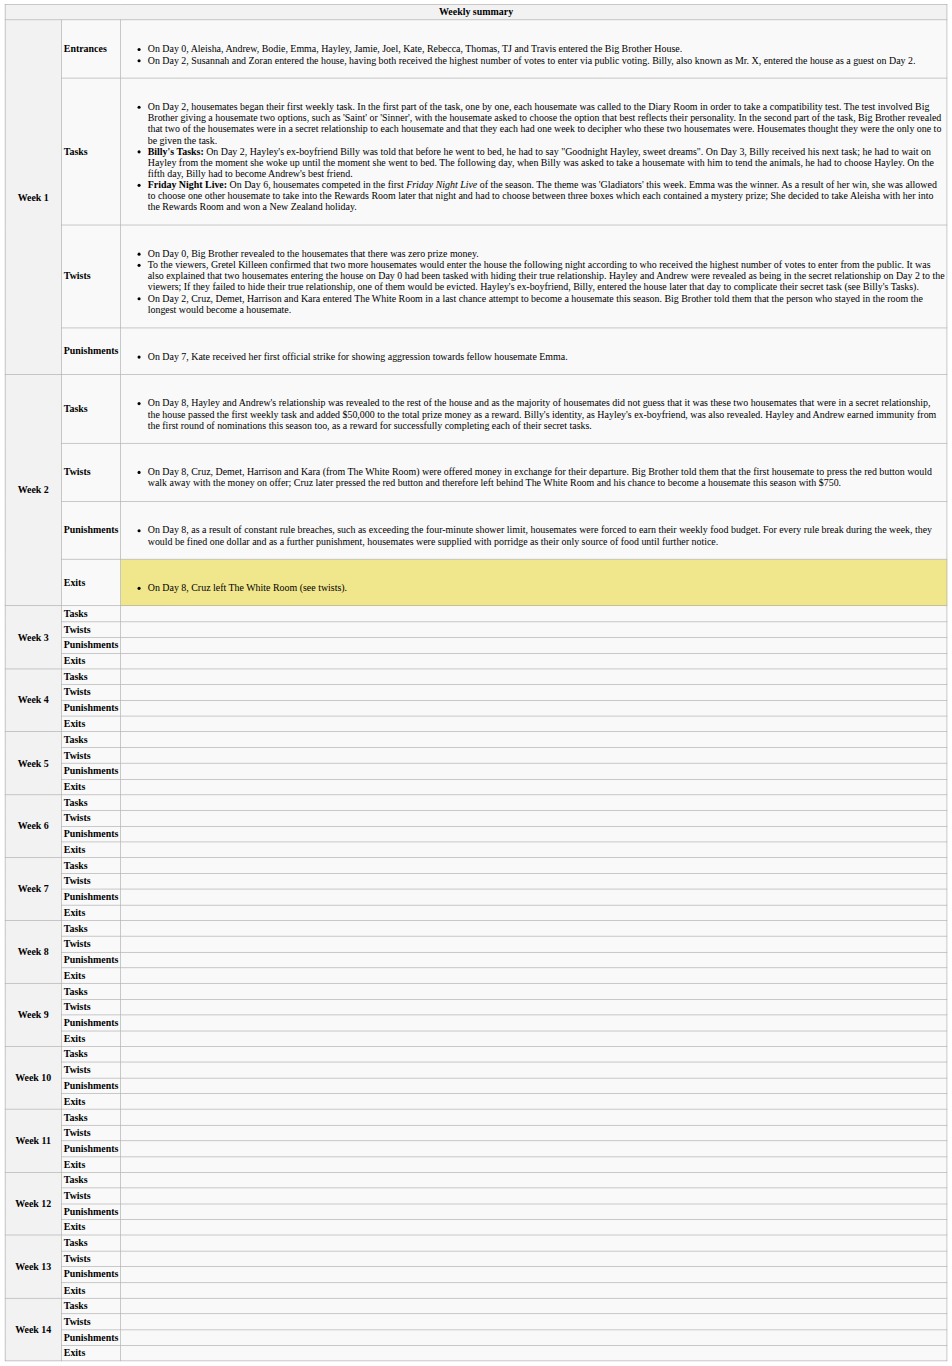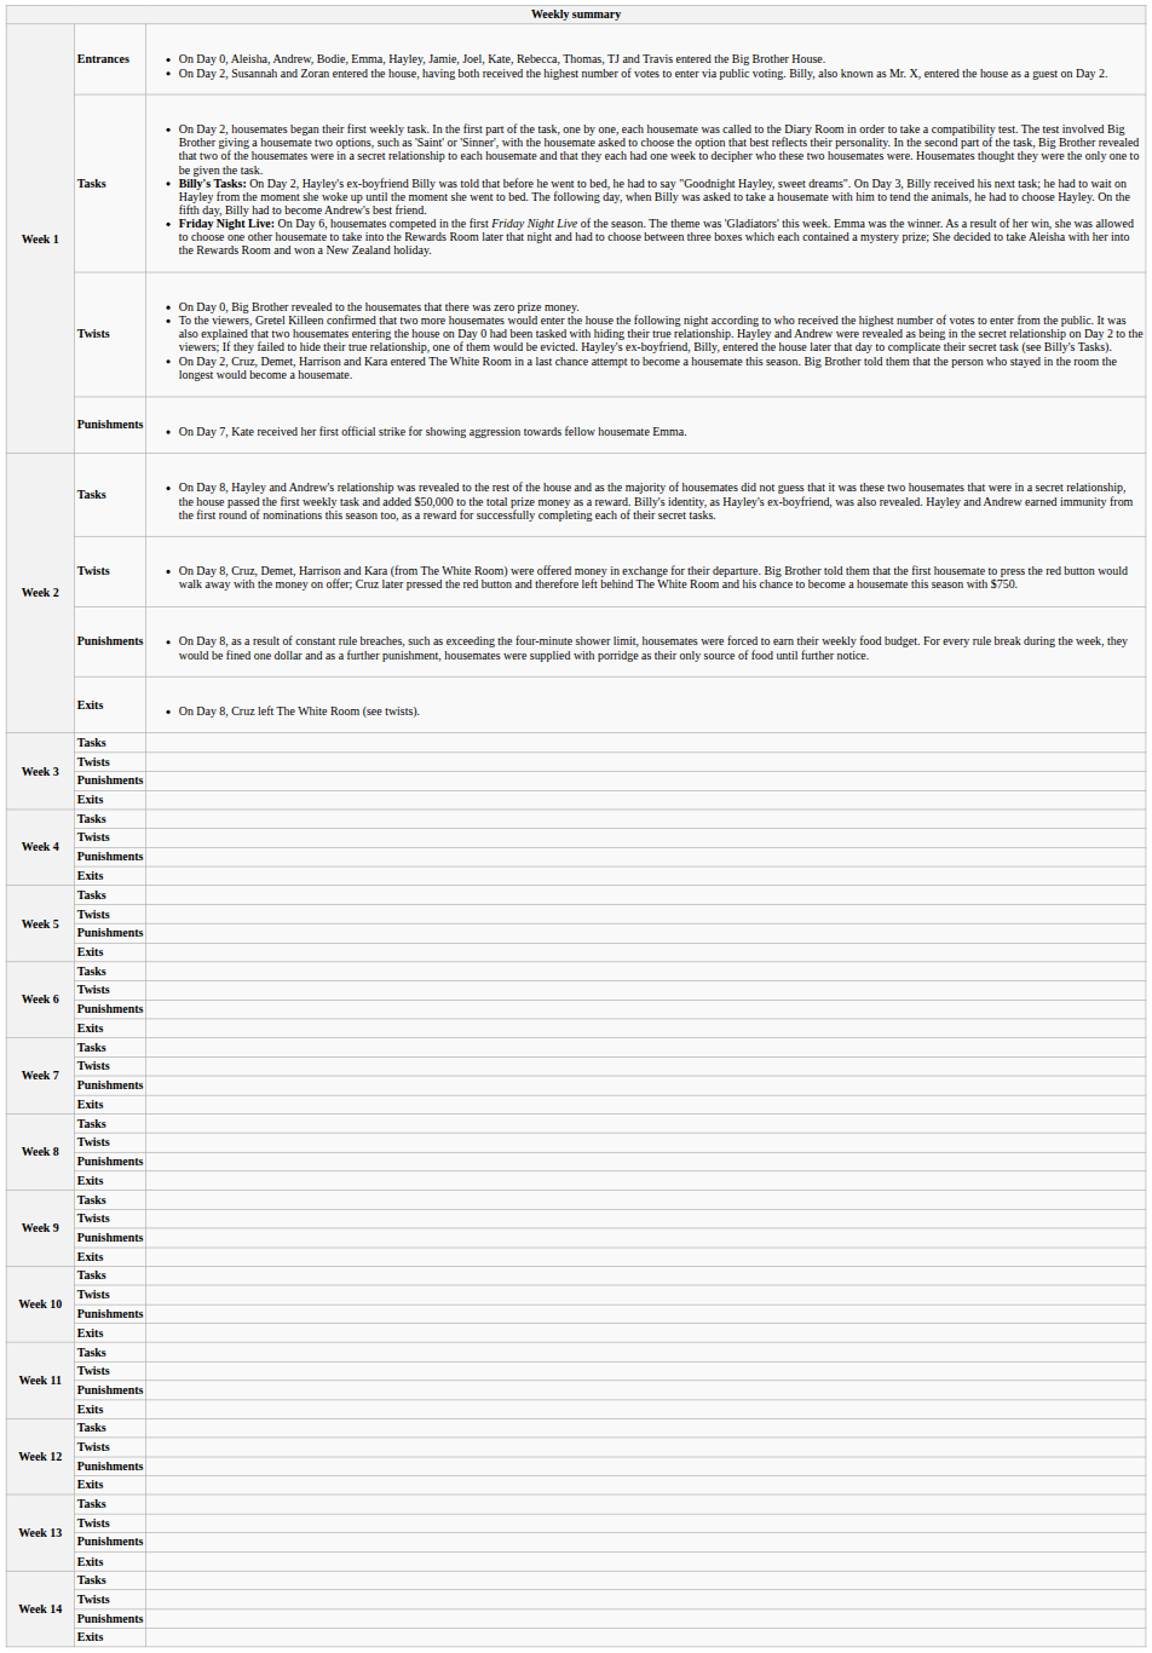Week 2 / Exits | column 3: khaki background -> no background
